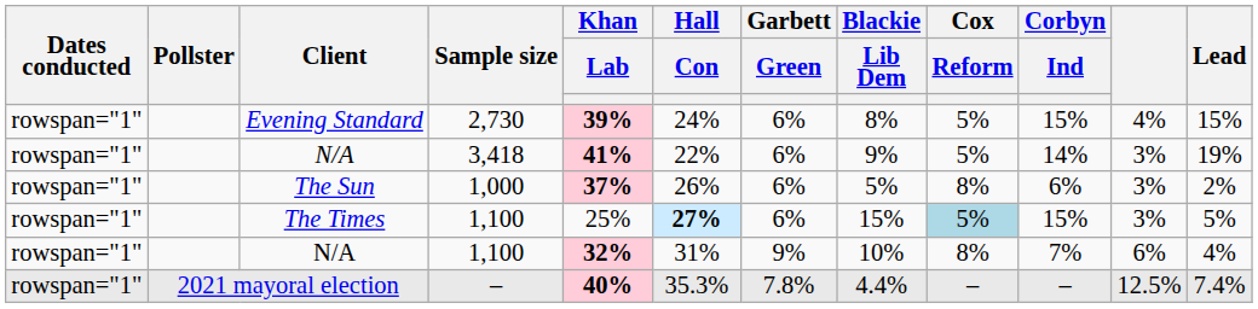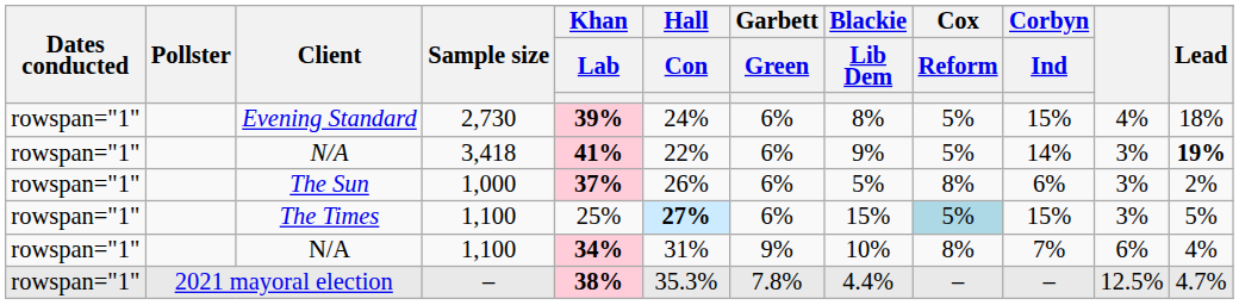Evening Standard | Lead: 15% -> 18%
N/A / 3,418 | Lead: normal -> bold
N/A / 1,100 | Khan / Lab: 32% -> 34%
2021 mayoral election | Khan / Lab: 40% -> 38%
2021 mayoral election | Lead: 7.4% -> 4.7%
